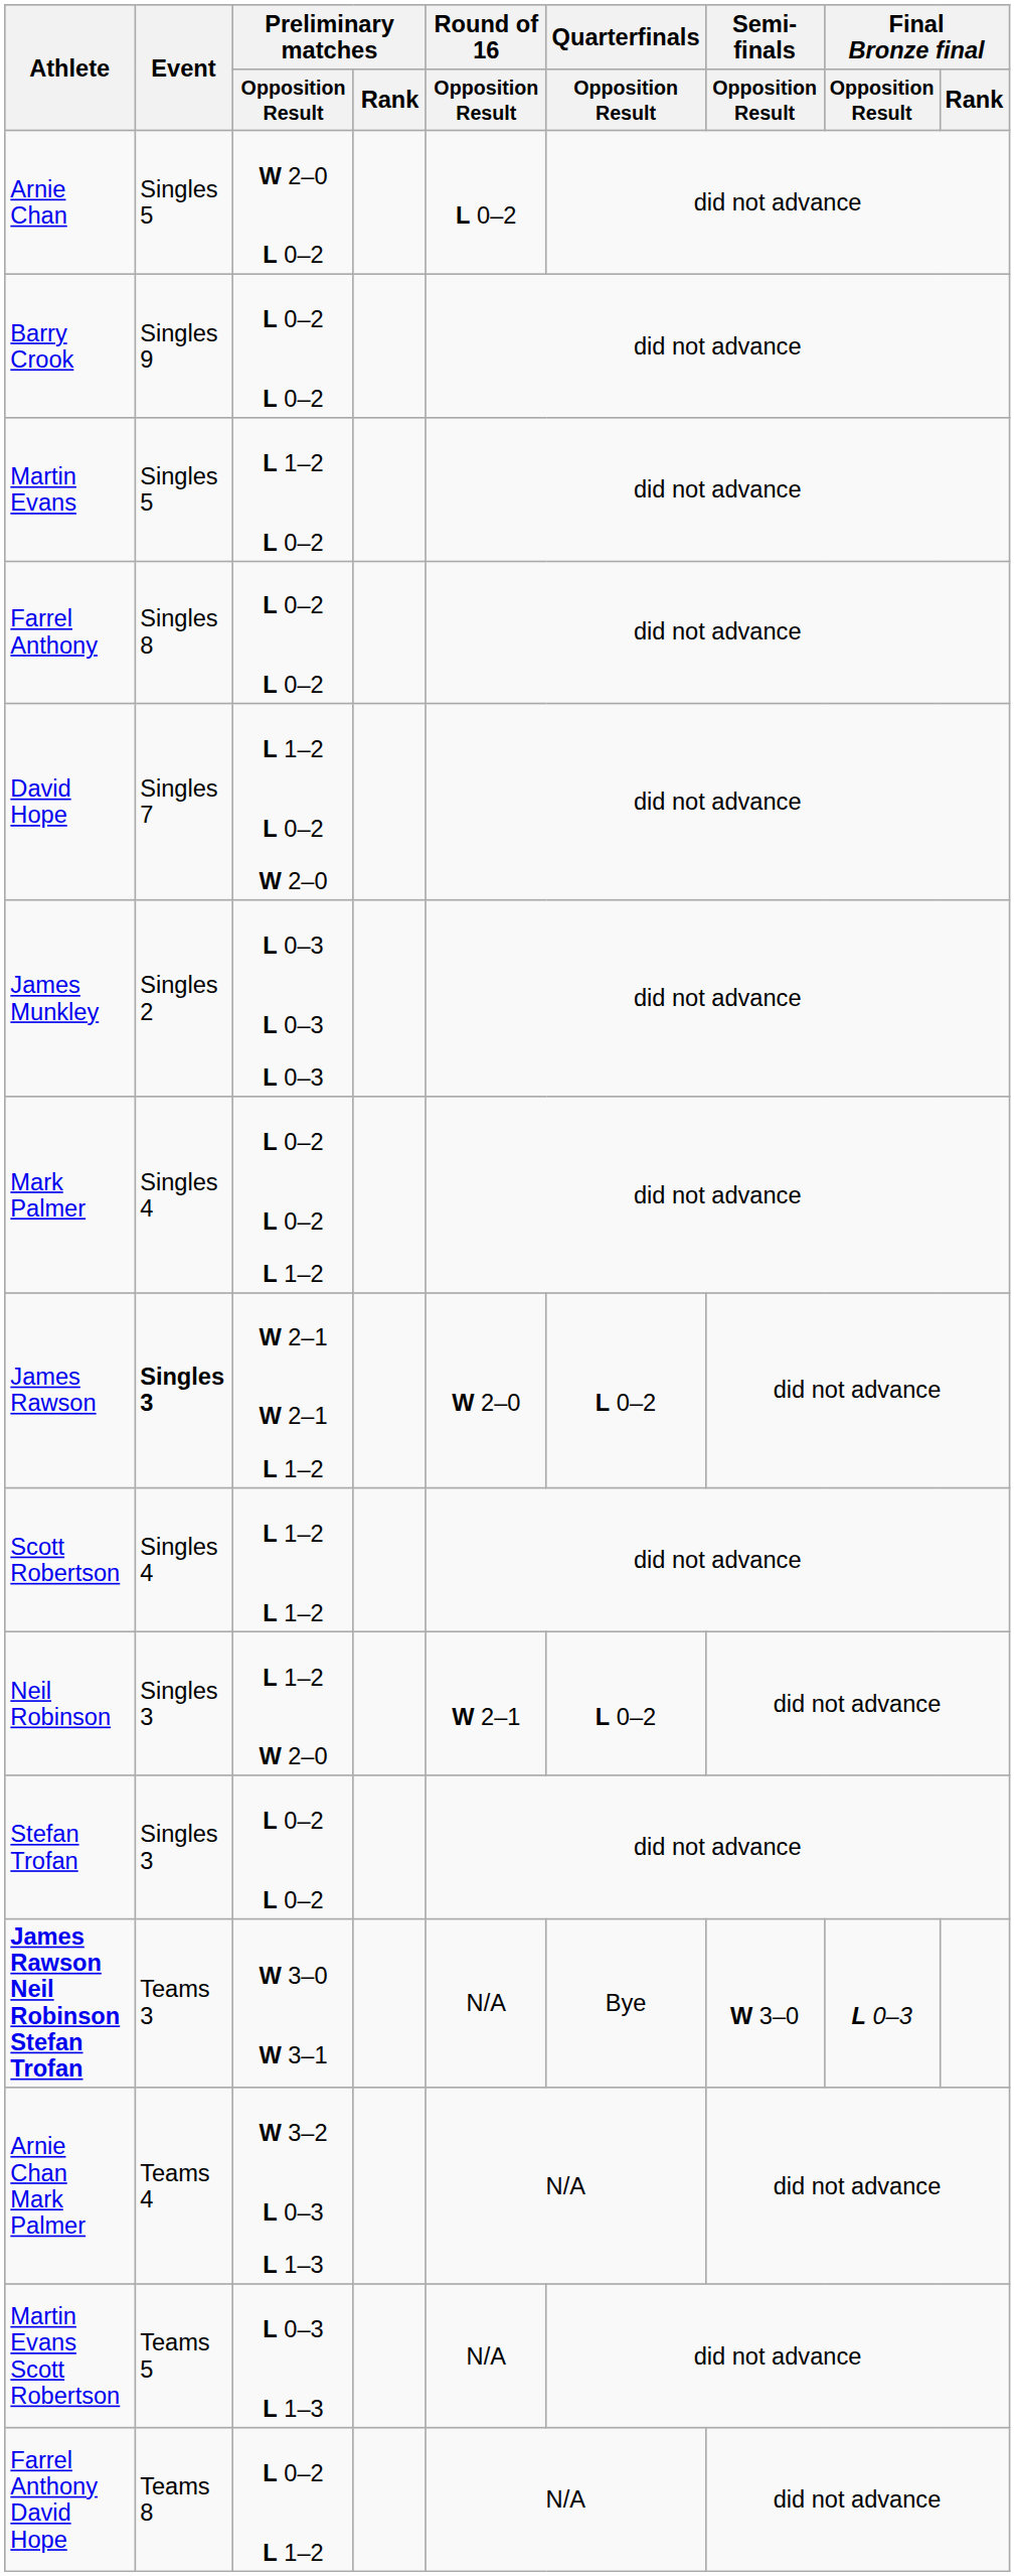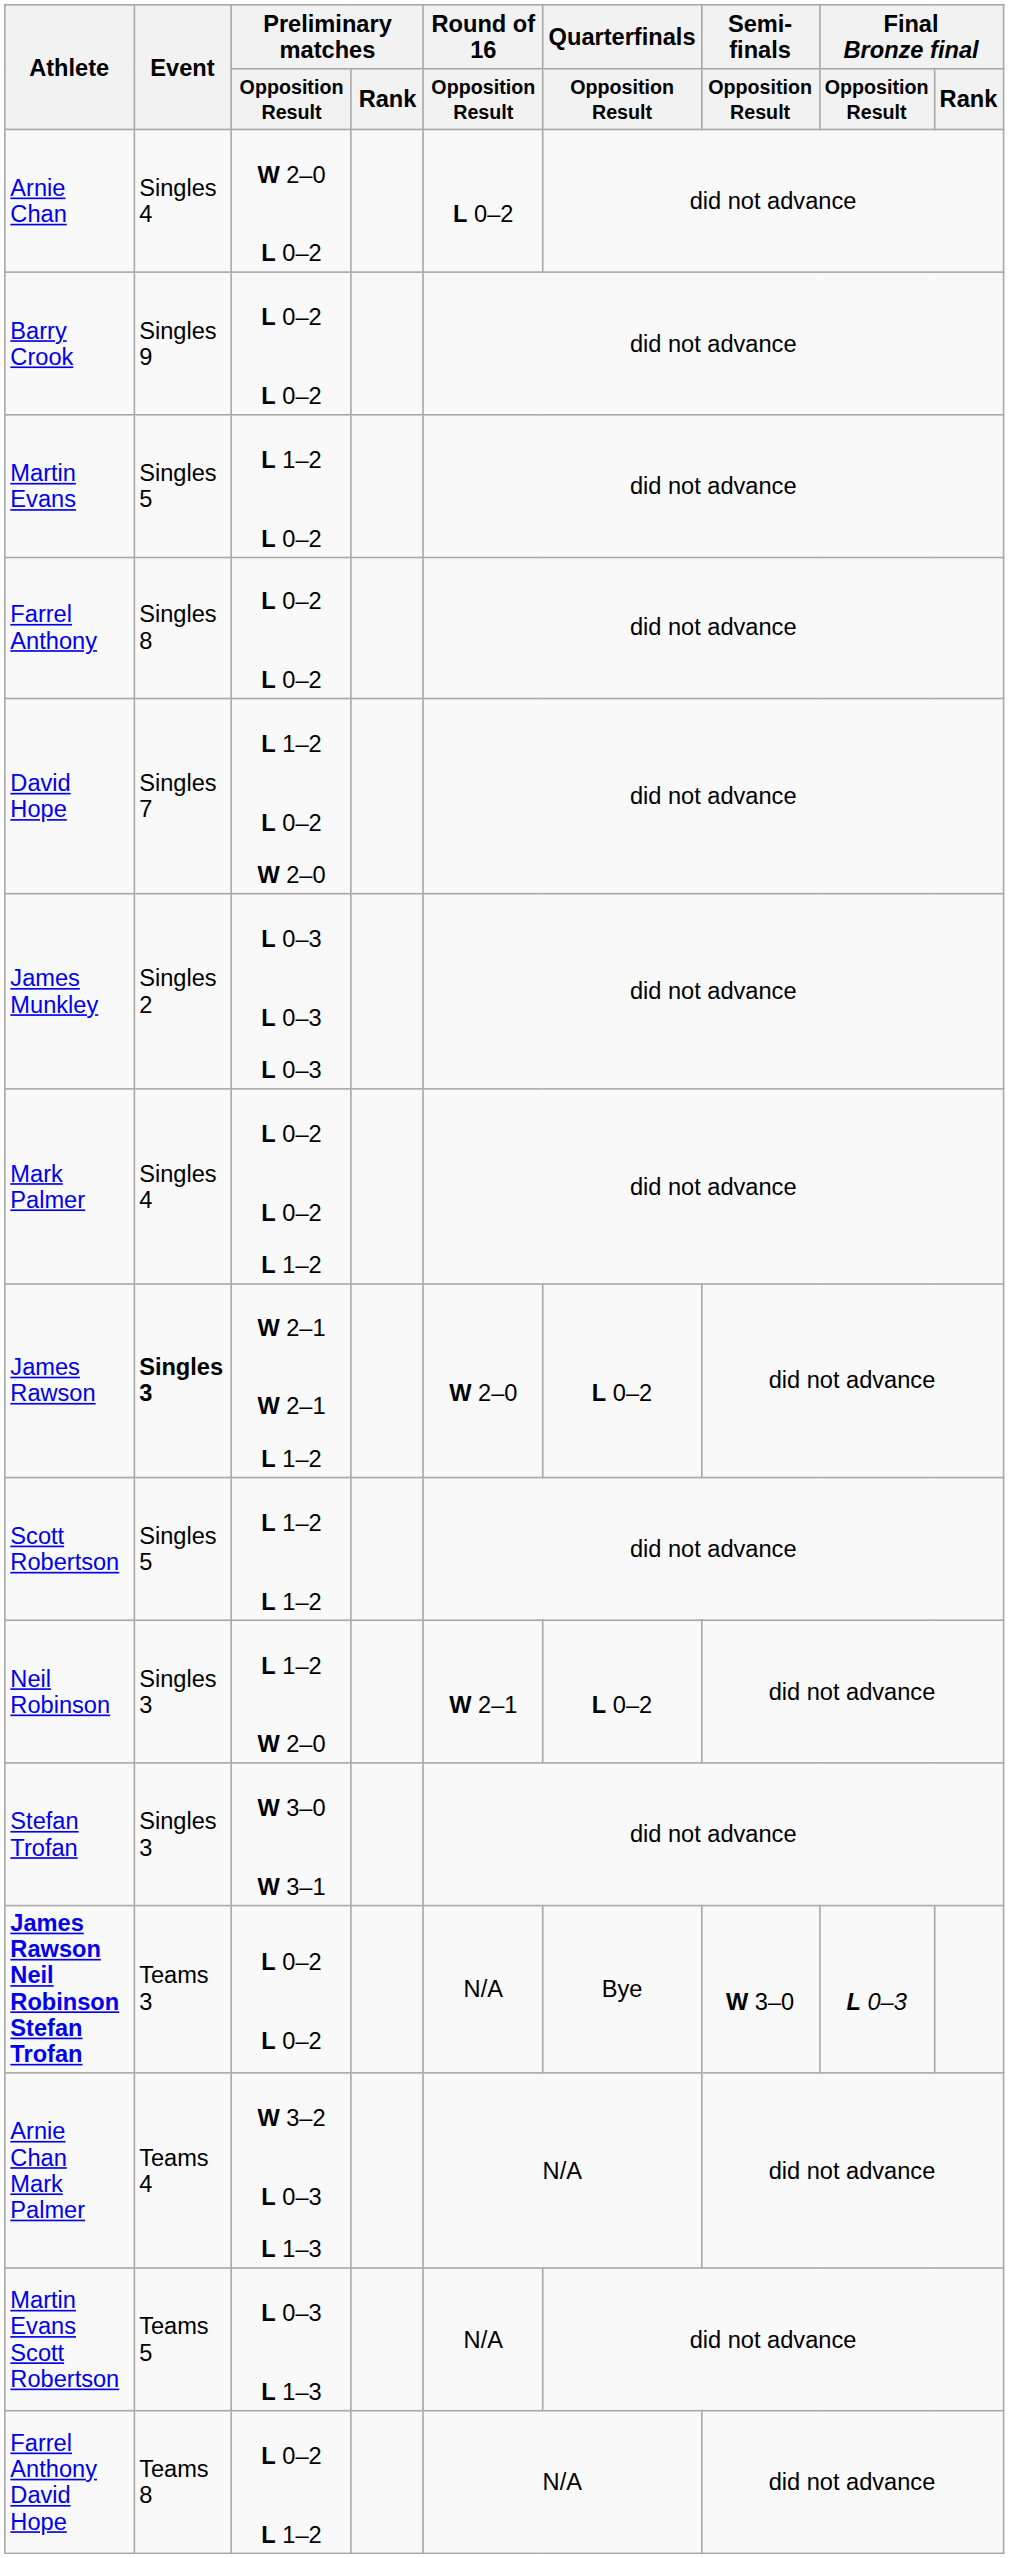Arnie Chan | Event: Singles 5 -> Singles 4
Scott Robertson | Event: Singles 4 -> Singles 5
Stefan Trofan | Preliminary matches / Opposition Result: L 0–2 L 0–2 -> W 3–0 W 3–1
James Rawson Neil Robinson Stefan Trofan | Preliminary matches / Opposition Result: W 3–0 W 3–1 -> L 0–2 L 0–2
